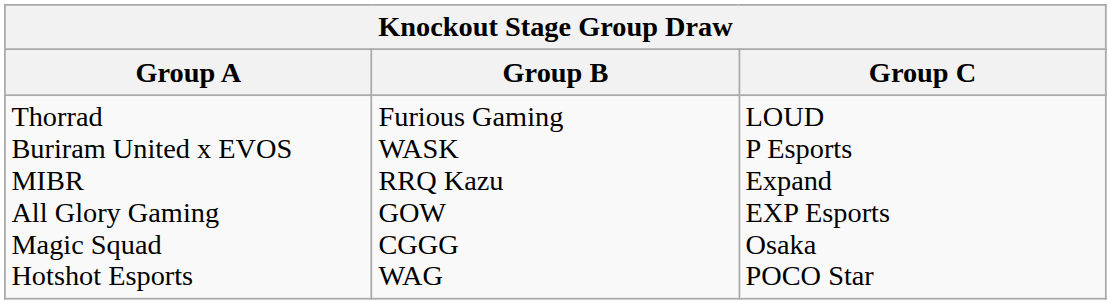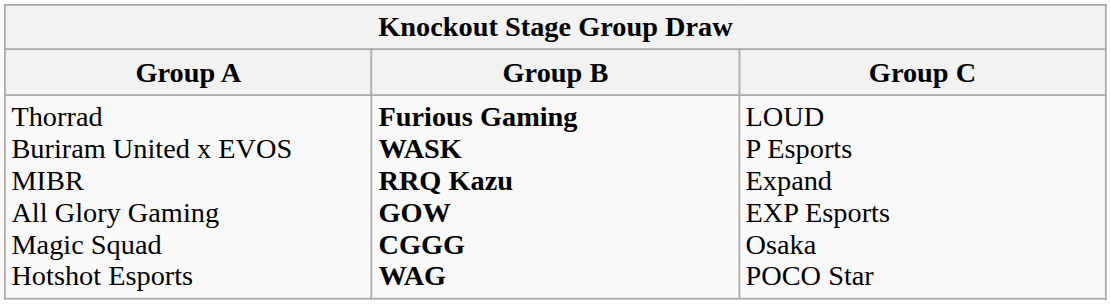row 3 | Group B: normal -> bold
